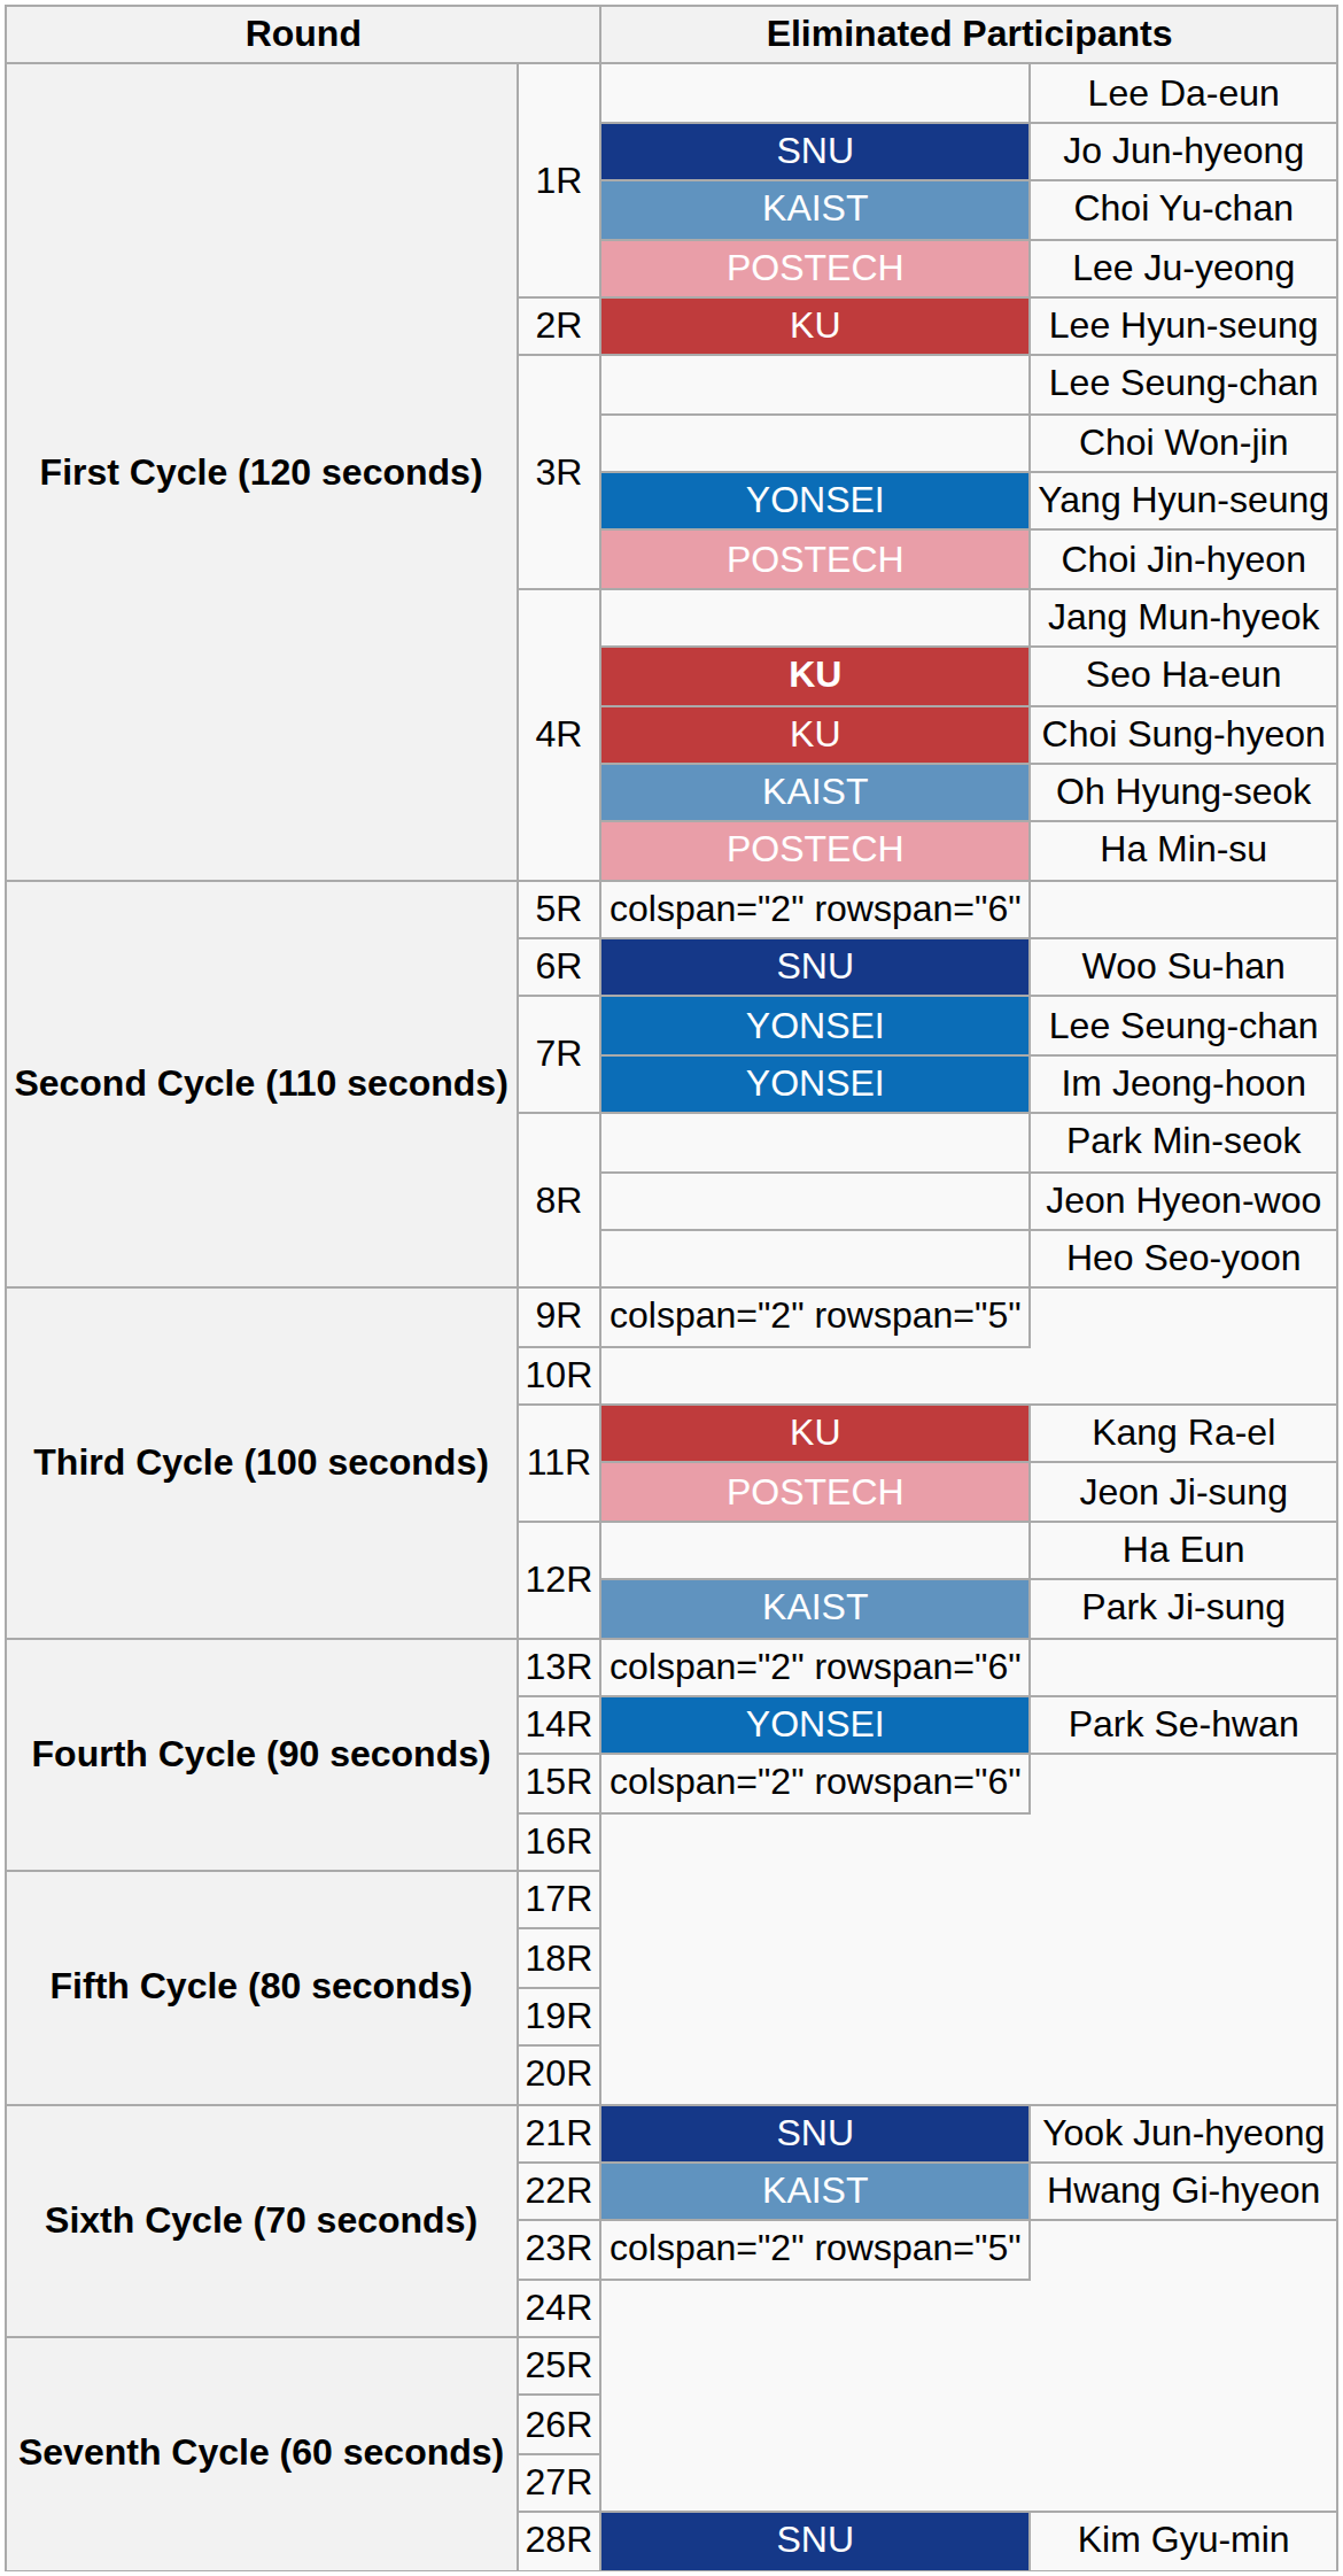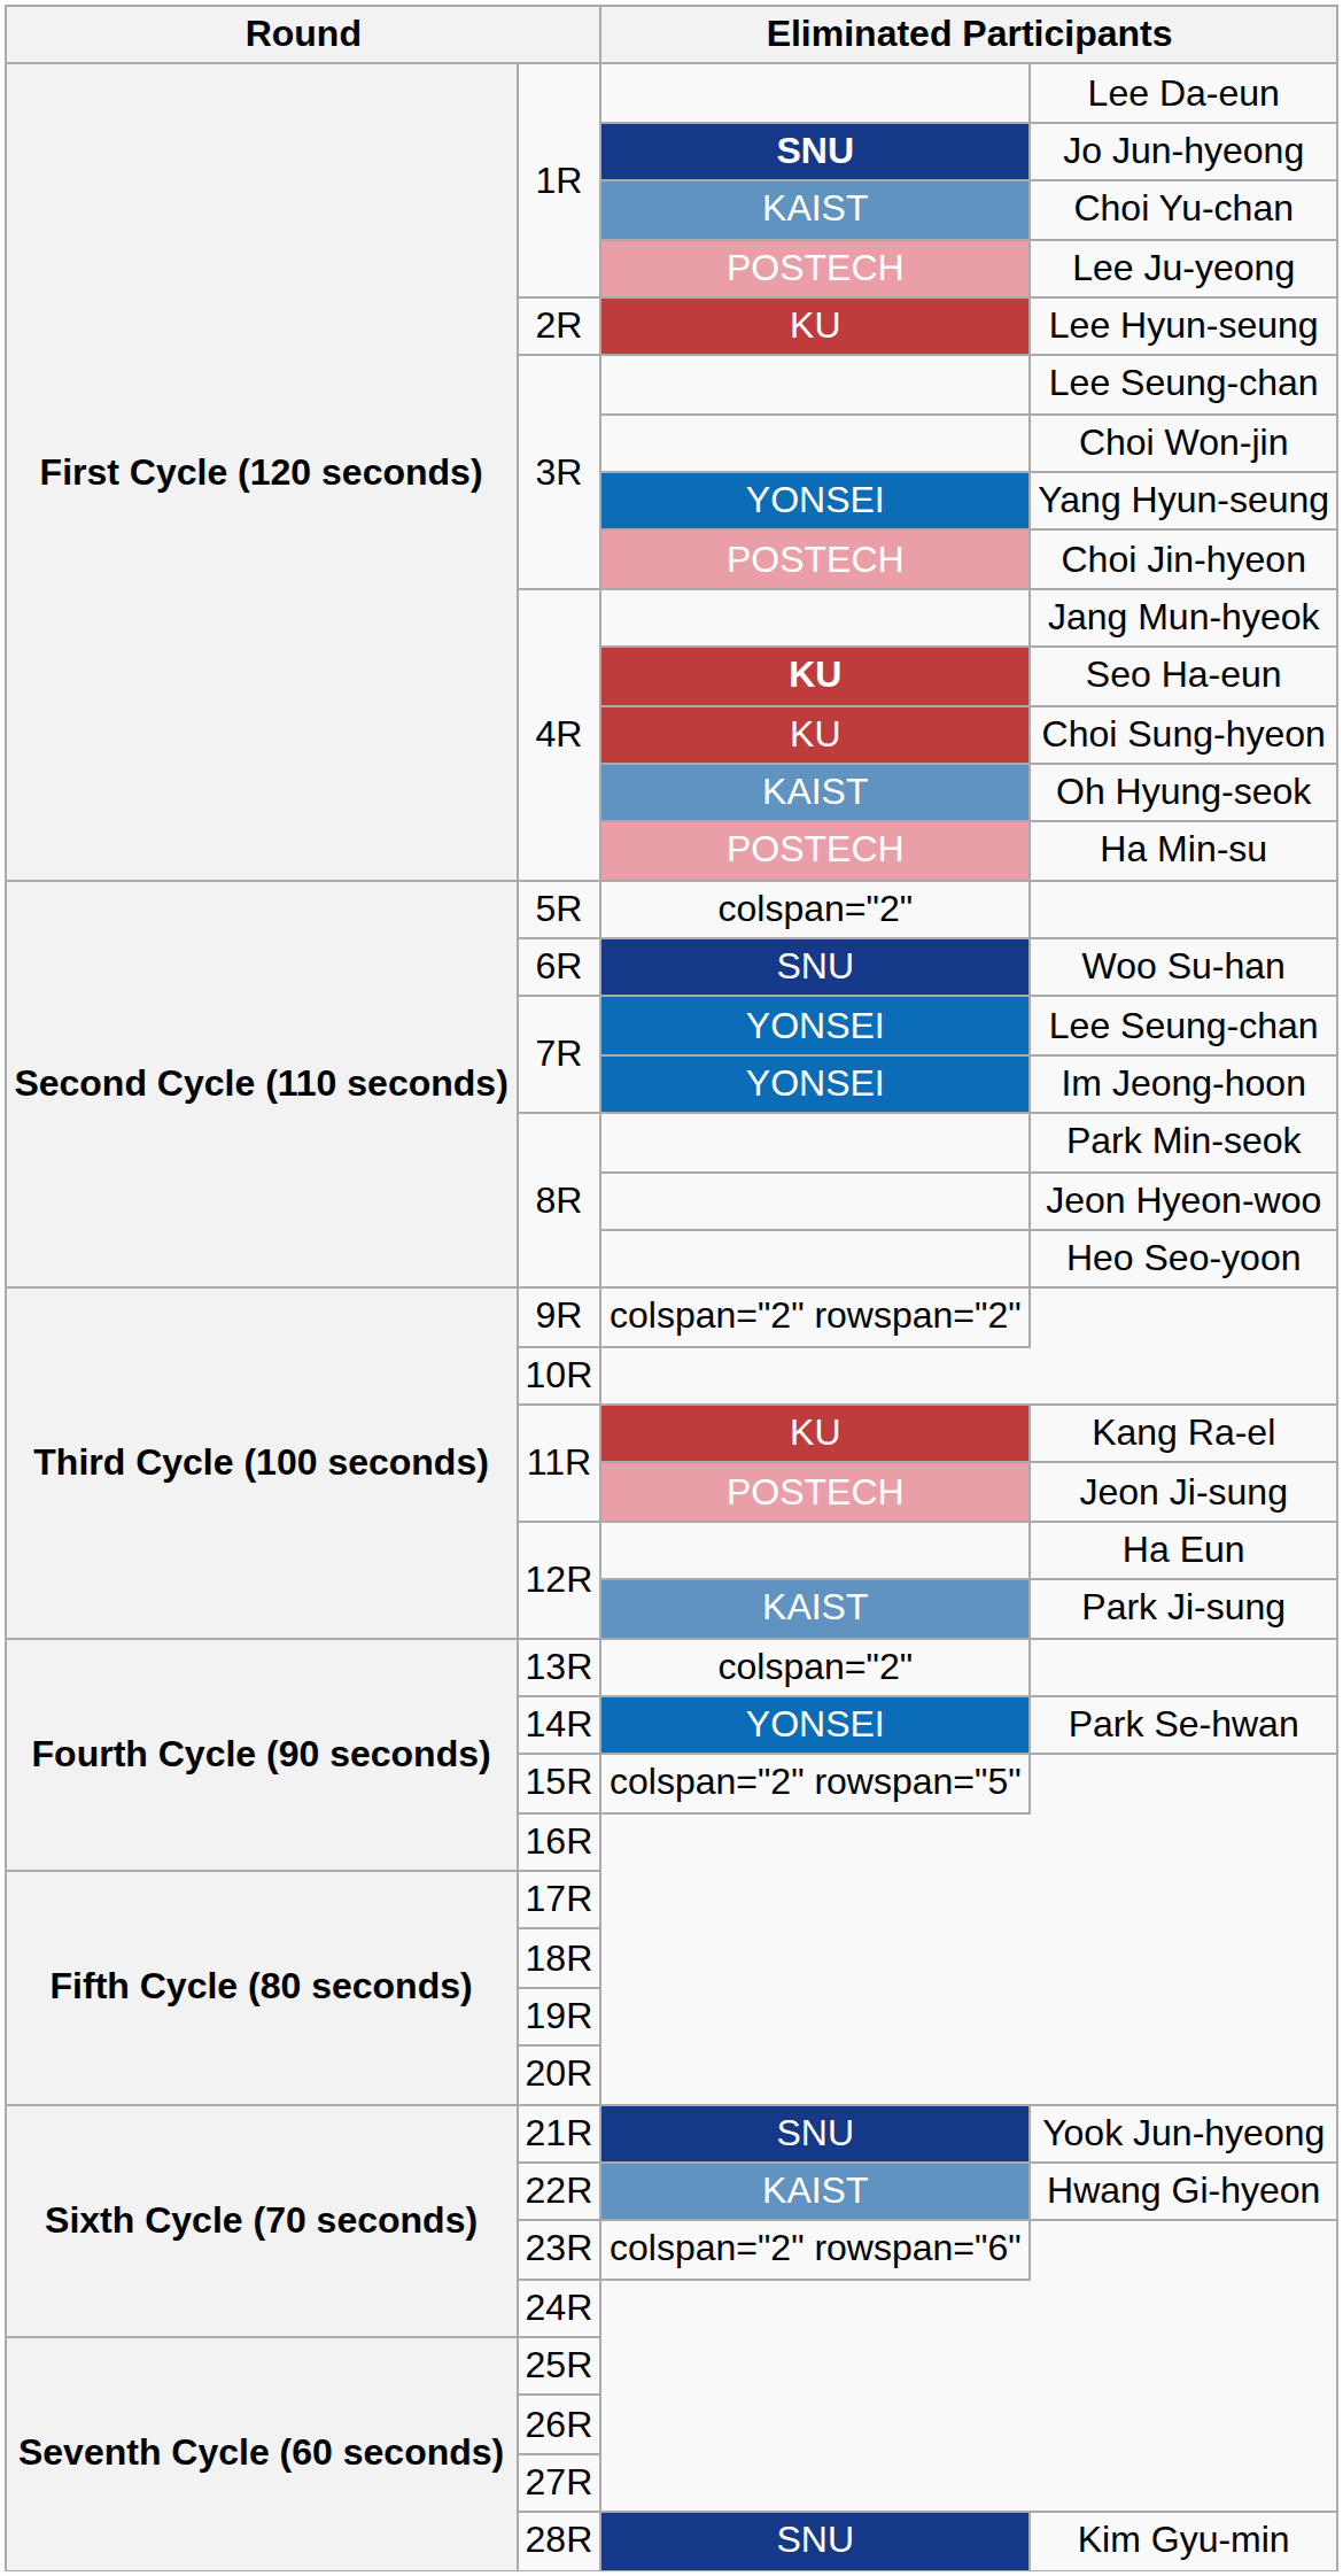1R / Jo Jun-hyeong | column 3: normal -> bold
5R | column 3: colspan="2" rowspan="6" -> colspan="2"
9R | column 3: colspan="2" rowspan="5" -> colspan="2" rowspan="2"
13R | column 3: colspan="2" rowspan="6" -> colspan="2"
15R | column 3: colspan="2" rowspan="6" -> colspan="2" rowspan="5"
23R | column 3: colspan="2" rowspan="5" -> colspan="2" rowspan="6"
